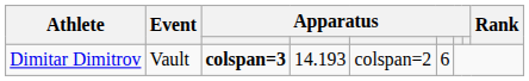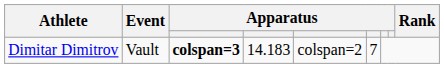Dimitar Dimitrov | column 4: 14.193 -> 14.183
Dimitar Dimitrov | column 6: 6 -> 7
